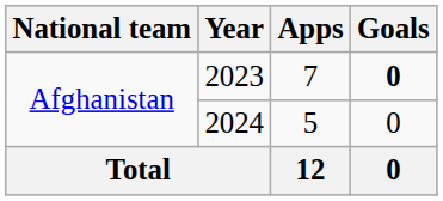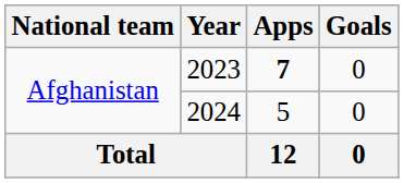2023 | Apps: normal -> bold
2023 | Goals: bold -> normal
